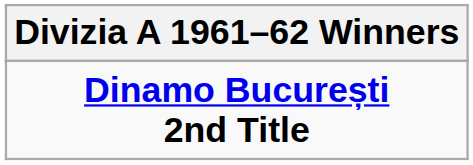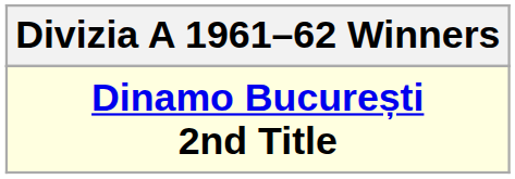row 2 | column 1: no background -> lightyellow background
